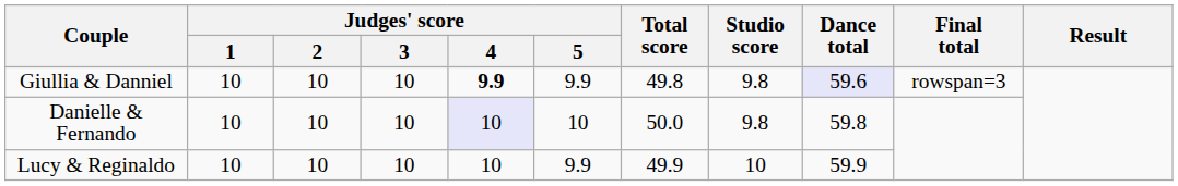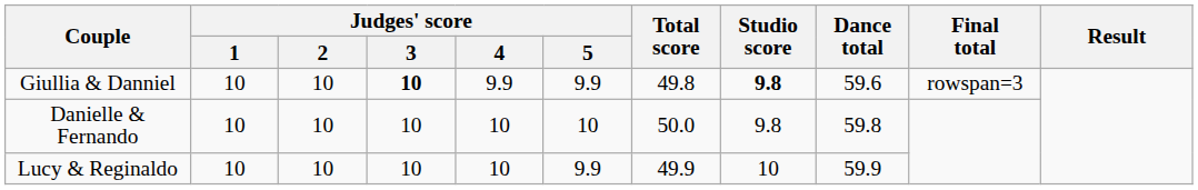Giullia & Danniel | Judges' score / 3: normal -> bold
Giullia & Danniel | Judges' score / 4: bold -> normal
Giullia & Danniel | Studio score: normal -> bold
Giullia & Danniel | Dance total: lavender background -> no background
Danielle & Fernando | Judges' score / 4: lavender background -> no background
